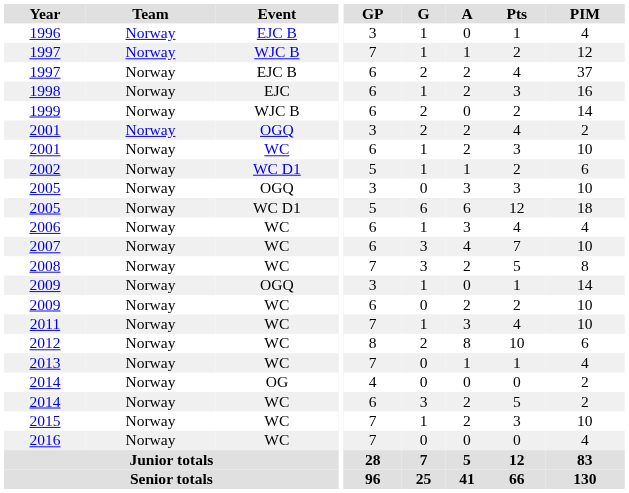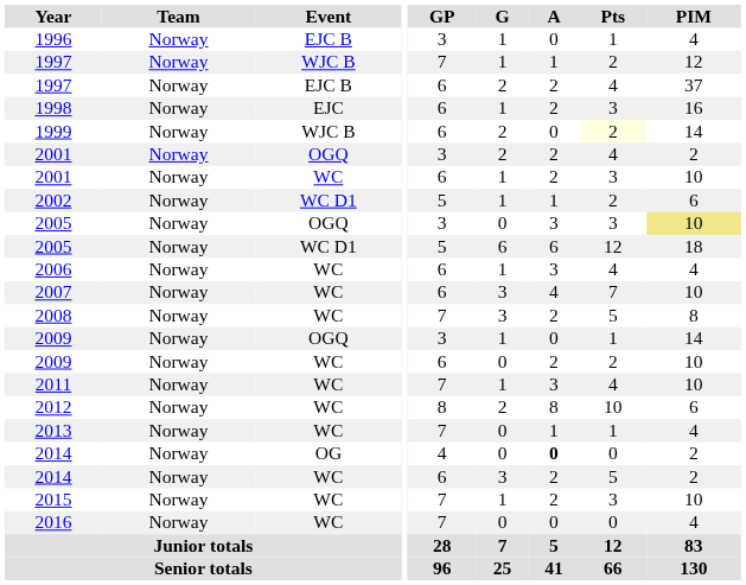1999 | Pts: no background -> lightyellow background
2005 / OGQ | PIM: no background -> khaki background
2014 / OG | A: normal -> bold
